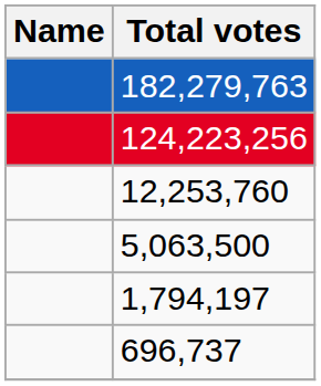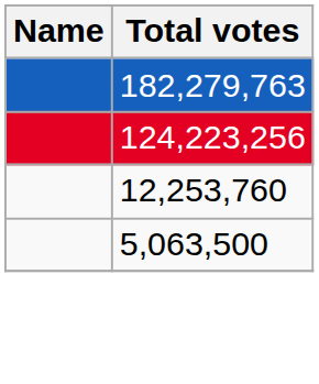- row: 1,794,197
- row: 696,737
